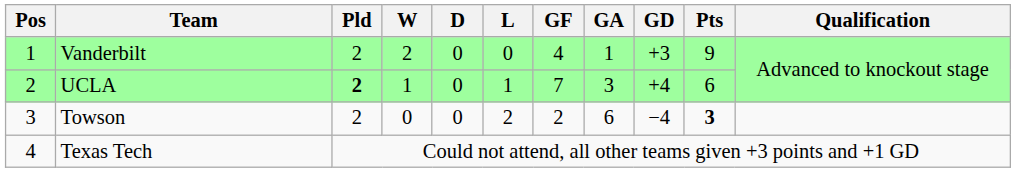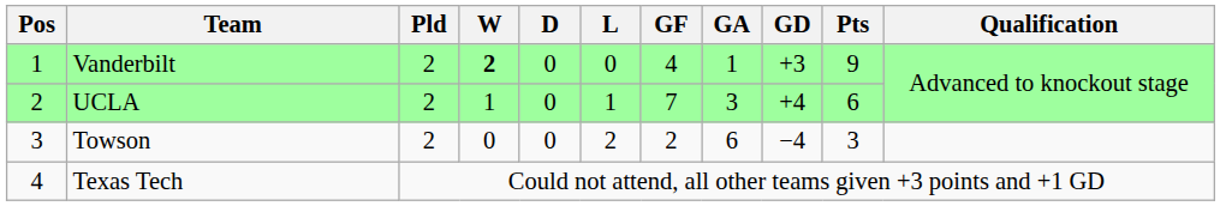Vanderbilt | W: normal -> bold
UCLA | Pld: bold -> normal
Towson | Pts: bold -> normal
